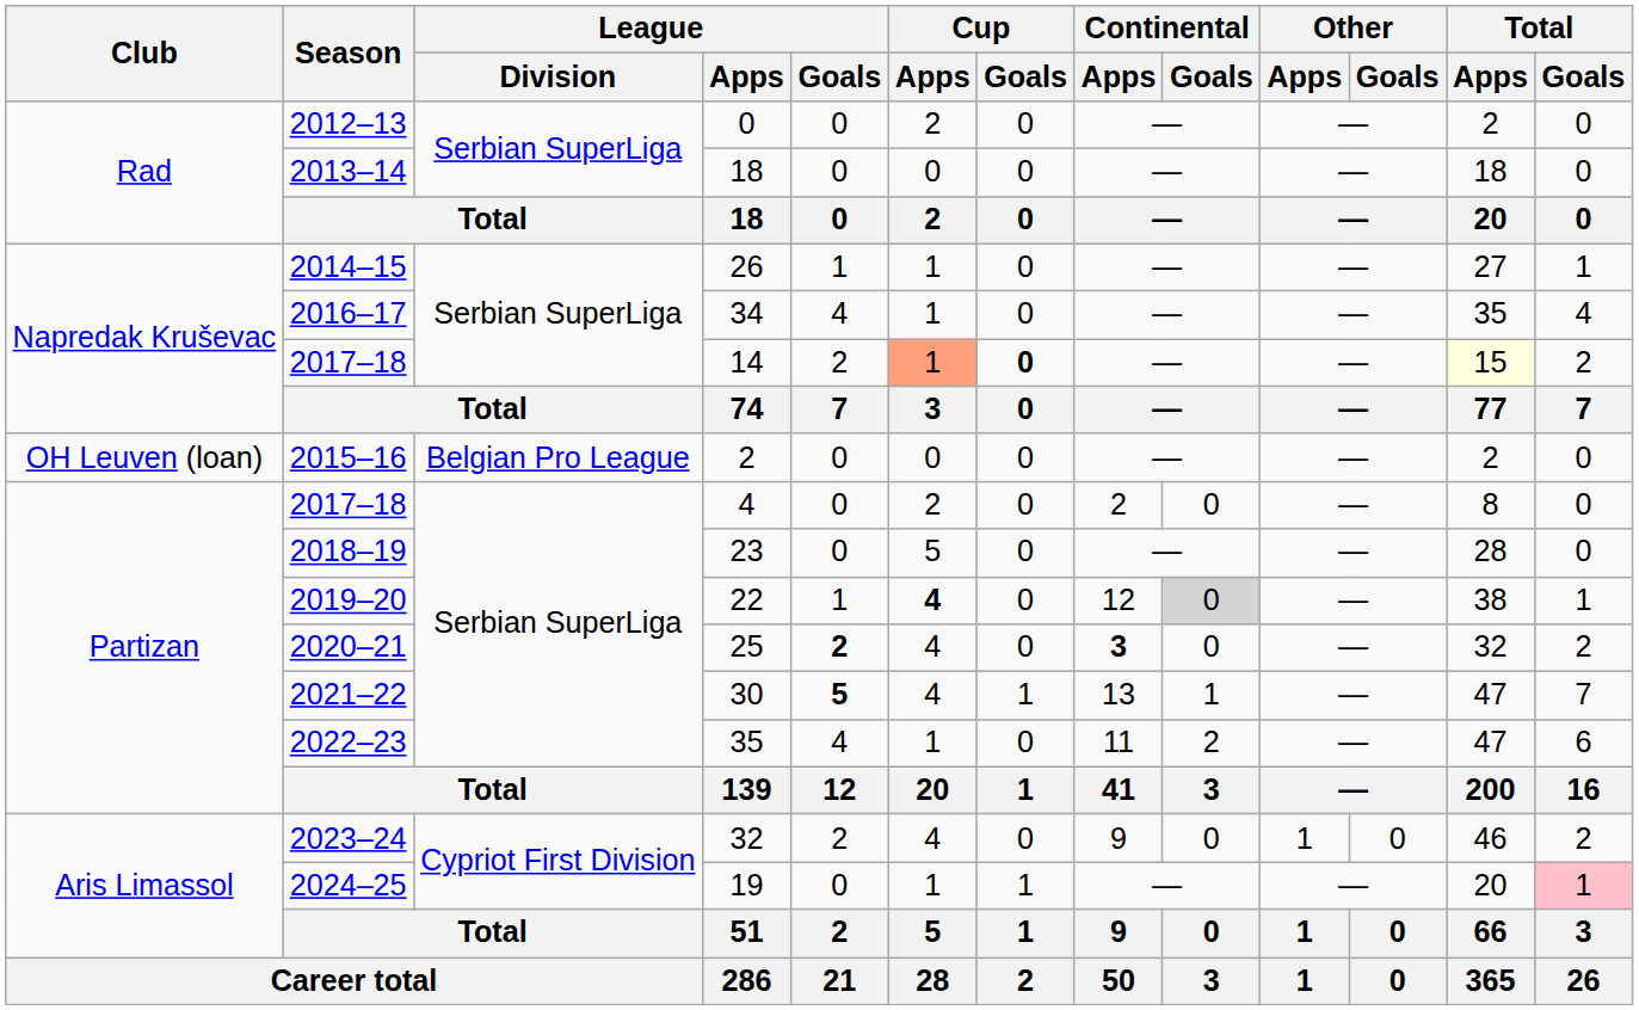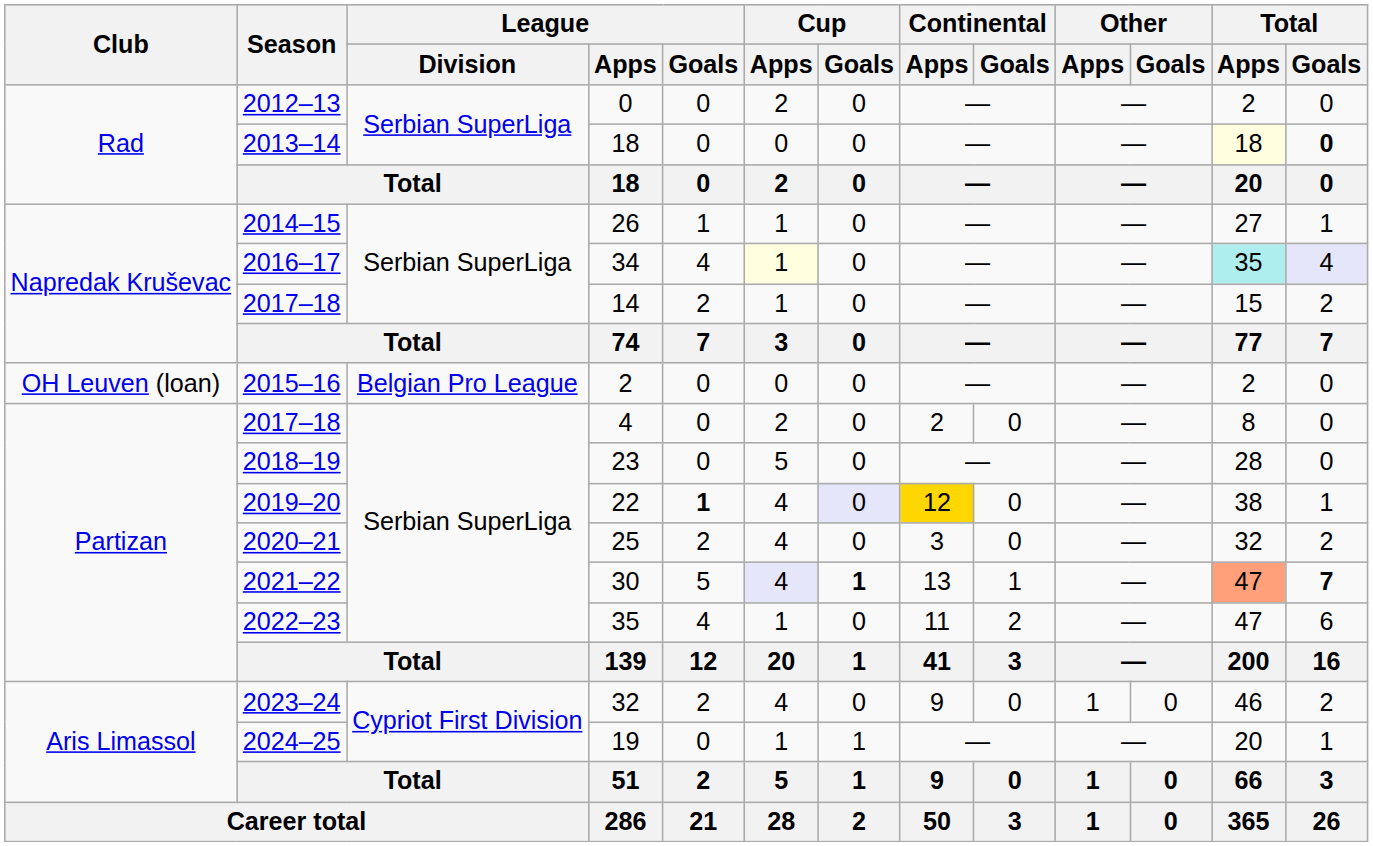2013–14 / 18 | Total / Apps: no background -> lightyellow background
2013–14 / 18 | Total / Goals: normal -> bold
34 | Cup / Apps: no background -> lightyellow background
34 | Total / Apps: no background -> paleturquoise background
34 | Total / Goals: no background -> lavender background
14 | Cup / Apps: lightsalmon background -> no background
14 | Cup / Goals: bold -> normal
14 | Total / Apps: lightyellow background -> no background
22 | League / Goals: normal -> bold
22 | Cup / Apps: bold -> normal
22 | Cup / Goals: no background -> lavender background
22 | Continental / Apps: no background -> gold background
22 | Continental / Goals: lightgrey background -> no background
25 | League / Goals: bold -> normal
25 | Continental / Apps: bold -> normal
30 | League / Goals: bold -> normal
30 | Cup / Apps: no background -> lavender background
30 | Cup / Goals: normal -> bold
30 | Total / Apps: no background -> lightsalmon background
30 | Total / Goals: normal -> bold
19 | Total / Goals: pink background -> no background
